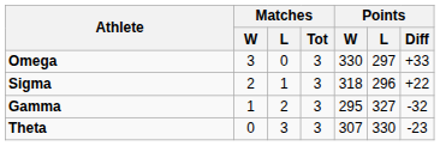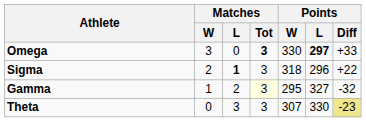Omega | Matches / Tot: normal -> bold
Omega | Points / L: normal -> bold
Sigma | Matches / L: normal -> bold
Gamma | Matches / Tot: no background -> lightyellow background
Theta | Points / Diff: no background -> khaki background
